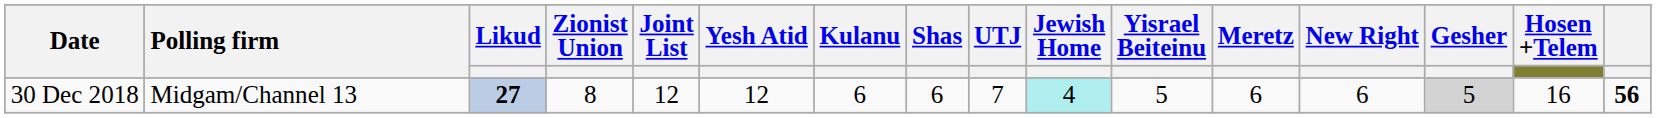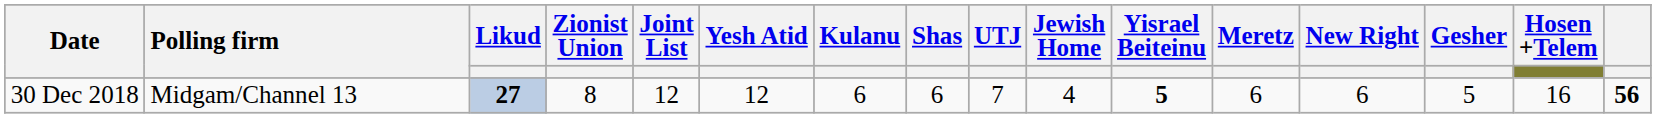30 Dec 2018 | Jewish Home: paleturquoise background -> no background
30 Dec 2018 | Yisrael Beiteinu: normal -> bold
30 Dec 2018 | Gesher: lightgrey background -> no background
